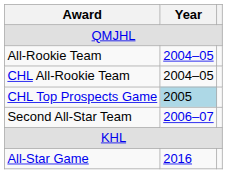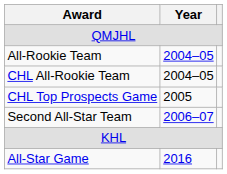CHL Top Prospects Game | Year: lightblue background -> no background
